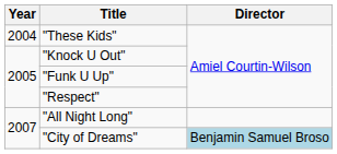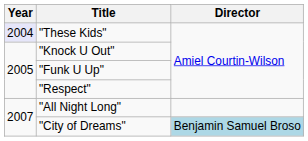"These Kids" | Year: no background -> lavender background
